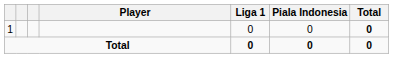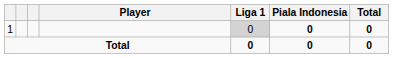1 | Liga 1: no background -> lightgrey background
1 | Piala Indonesia: normal -> bold
